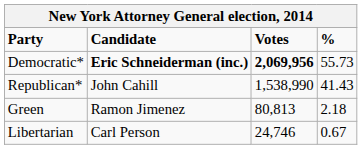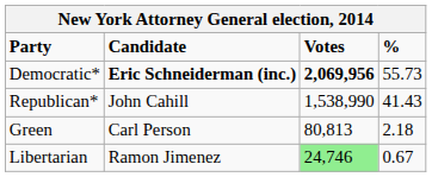Green | Candidate: Ramon Jimenez -> Carl Person
Libertarian | Candidate: Carl Person -> Ramon Jimenez
Libertarian | Votes: no background -> lightgreen background
